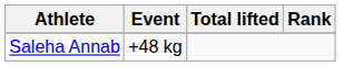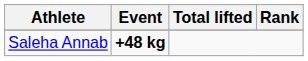Saleha Annab | Event: normal -> bold
